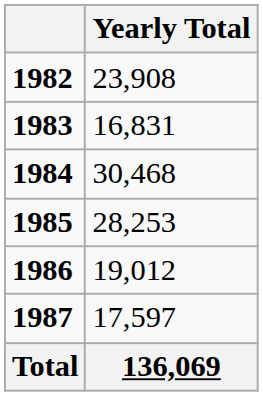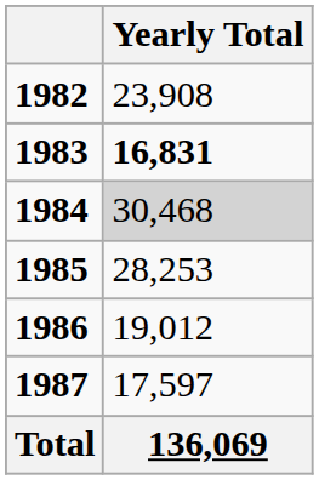1983 | Yearly Total: normal -> bold
1984 | Yearly Total: no background -> lightgrey background
